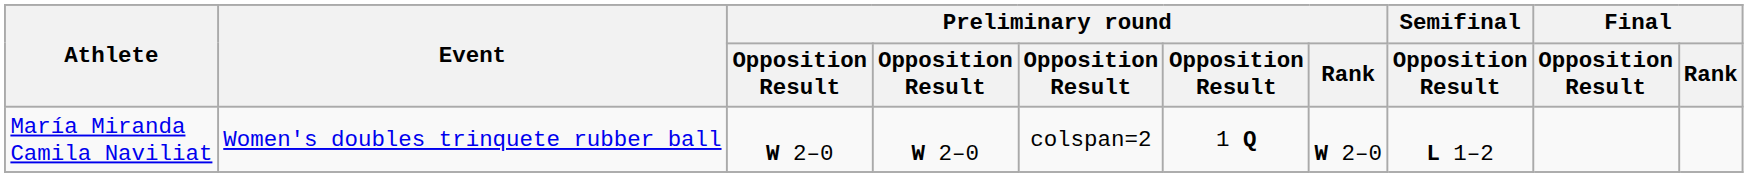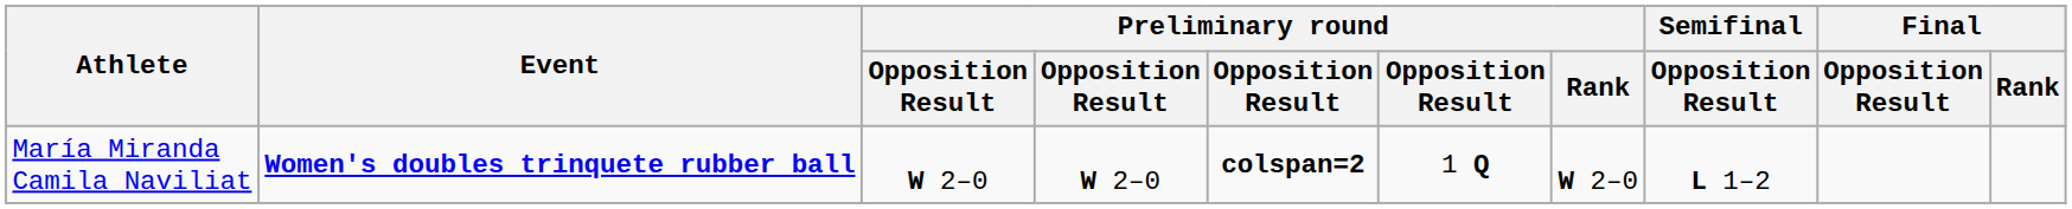María Miranda Camila Naviliat | Event: normal -> bold
María Miranda Camila Naviliat | column 5: normal -> bold
